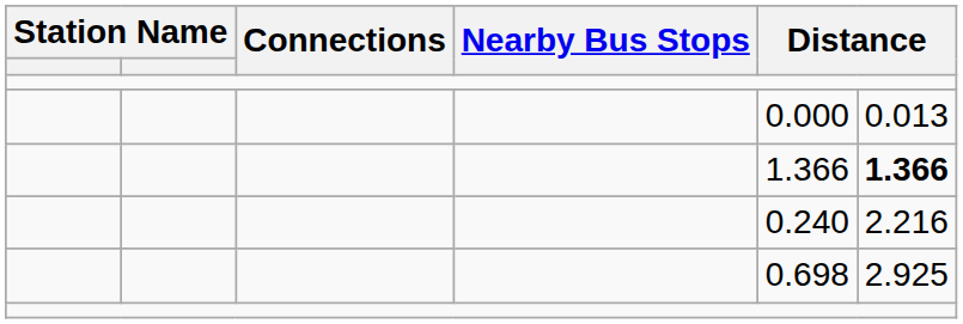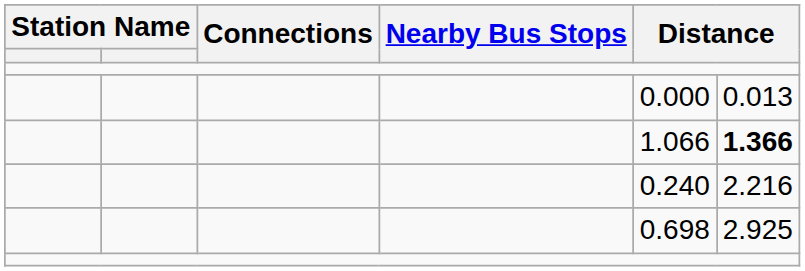row 5 | column 5: 1.366 -> 1.066
